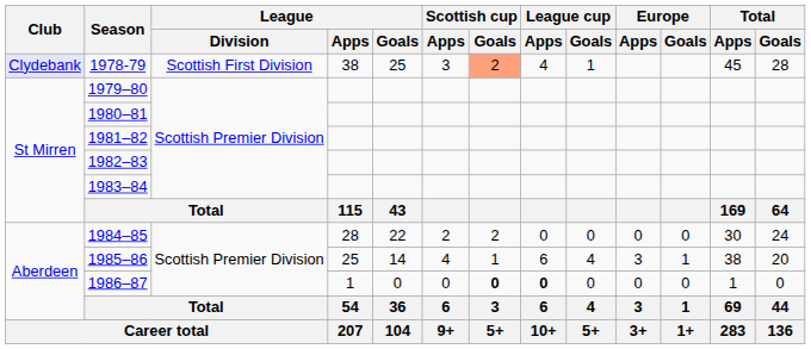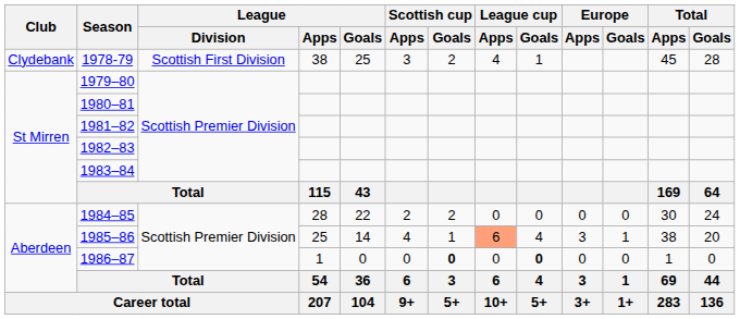1978-79 | Club: lavender background -> no background
1978-79 | Scottish cup / Goals: lightsalmon background -> no background
1985–86 | League cup / Apps: no background -> lightsalmon background
1986–87 | League cup / Apps: bold -> normal
1986–87 | League cup / Goals: normal -> bold
